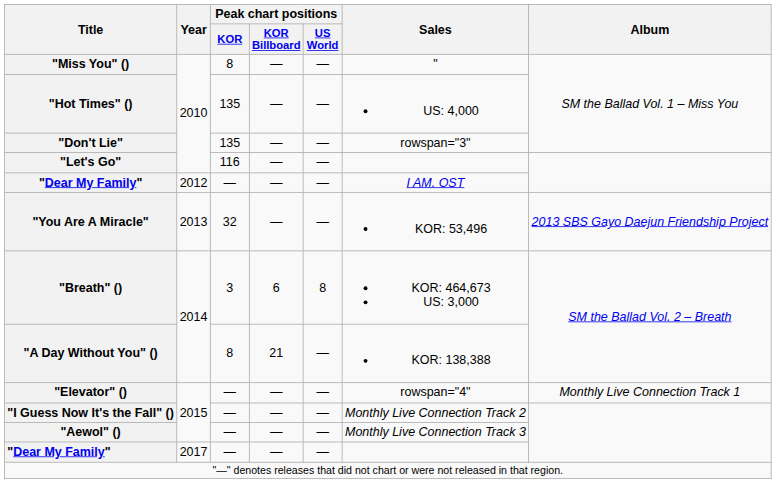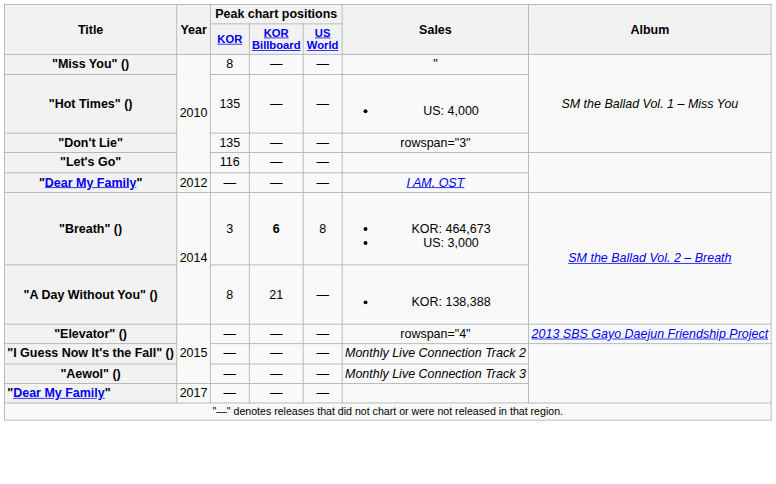- row: "You Are A Miracle" | 2013 | 32 | — | — | KOR: 53,496 | 2013 SBS Gayo Daejun Friendship Project
"Breath" () | Peak chart positions / KOR Billboard: normal -> bold
"Elevator" () | Album: Monthly Live Connection Track 1 -> 2013 SBS Gayo Daejun Friendship Project
